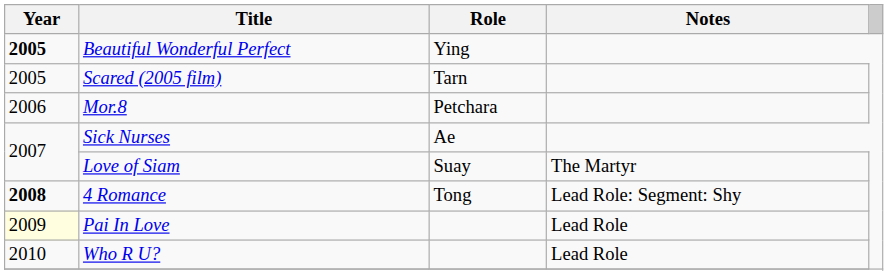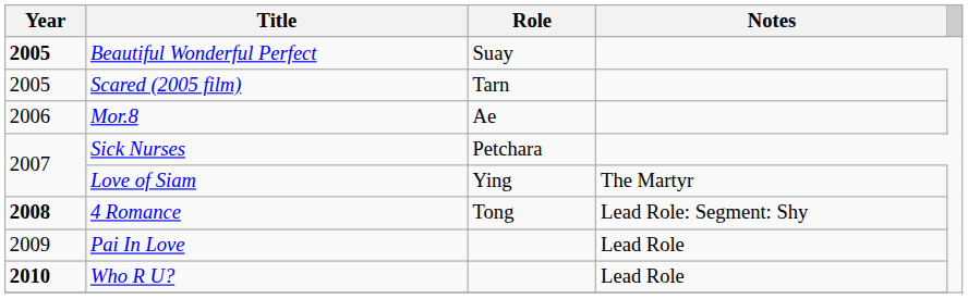Beautiful Wonderful Perfect | Role: Ying -> Suay
Mor.8 | Role: Petchara -> Ae
Sick Nurses | Role: Ae -> Petchara
Love of Siam | Role: Suay -> Ying
Pai In Love | Year: lightyellow background -> no background
Who R U? | Year: normal -> bold
